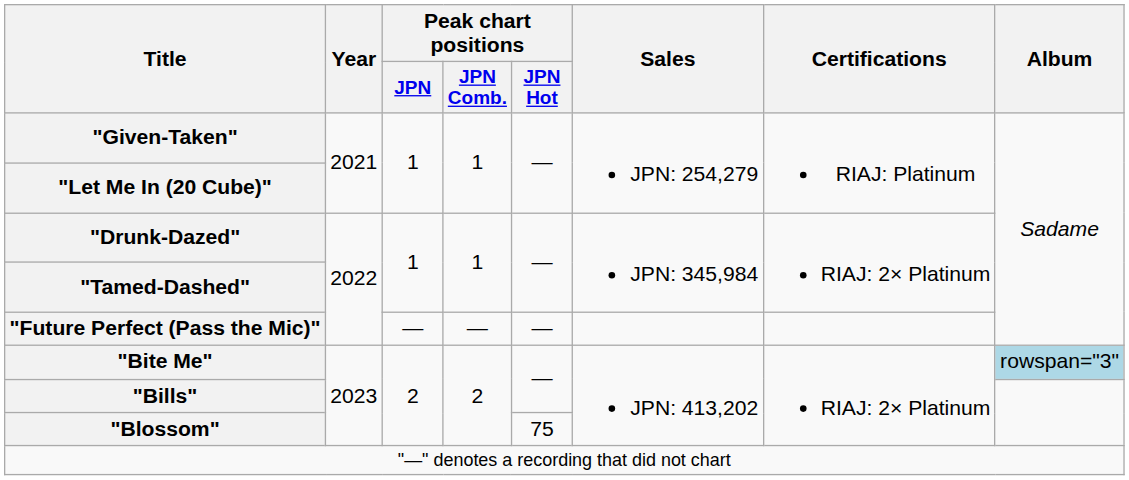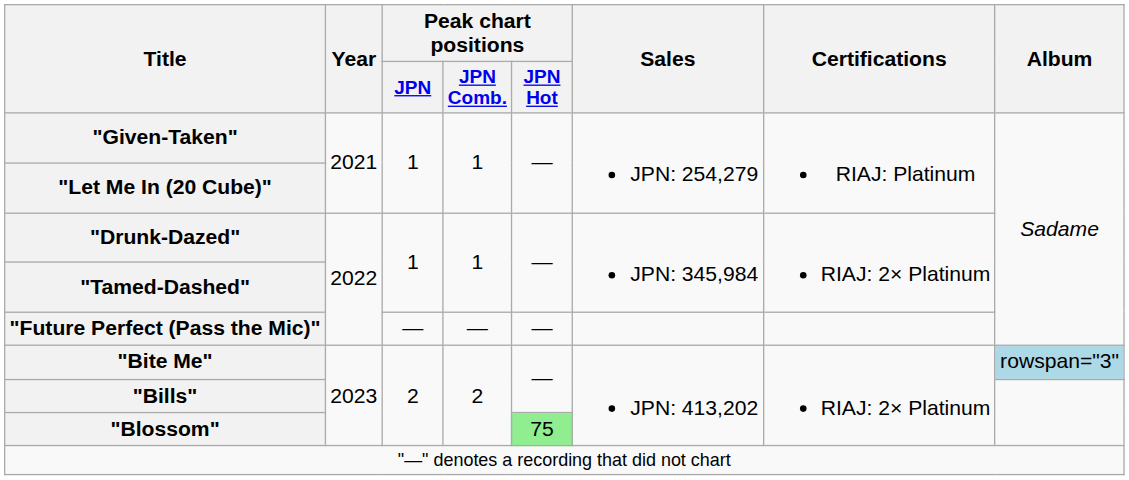"Blossom" | Peak chart positions / JPN Hot: no background -> lightgreen background
